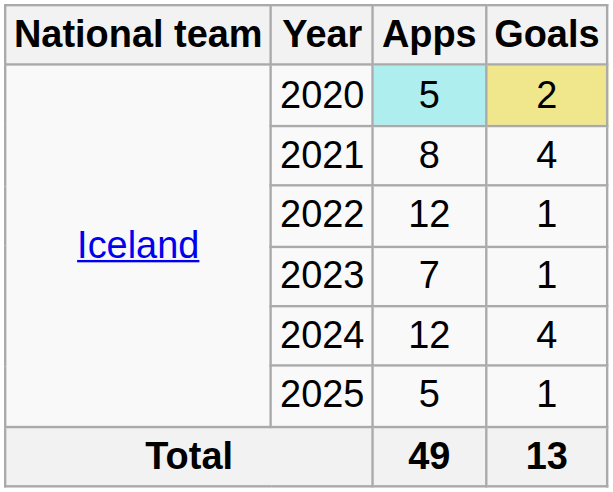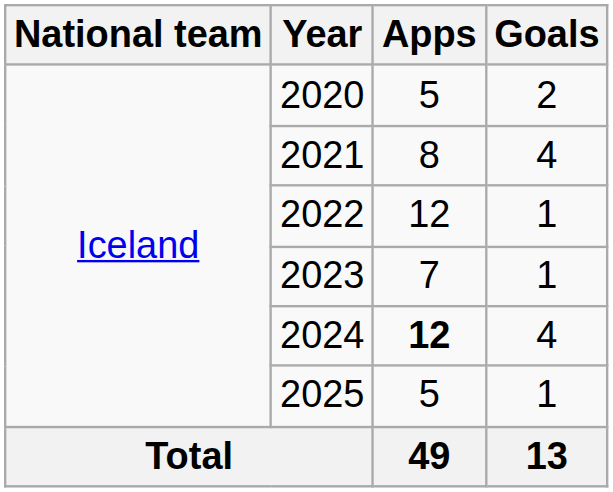2020 | Apps: paleturquoise background -> no background
2020 | Goals: khaki background -> no background
2024 | Apps: normal -> bold
